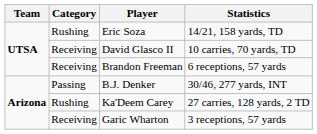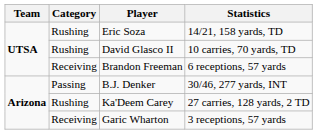David Glasco II | Category: Receiving -> Rushing
